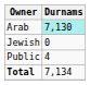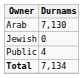Arab | Durnams: paleturquoise background -> no background
